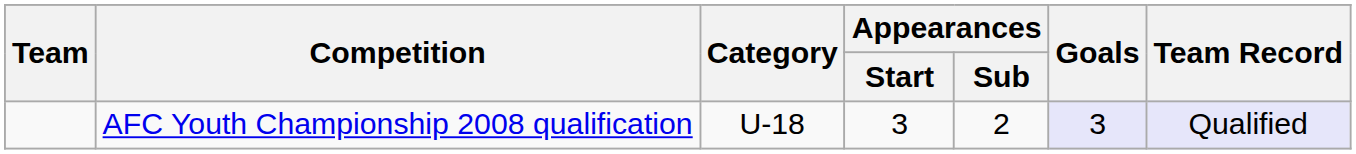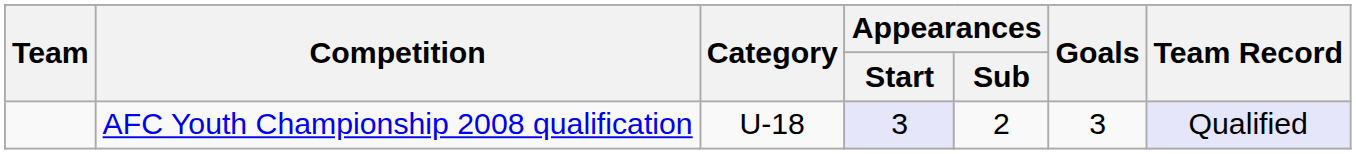AFC Youth Championship 2008 qualification | Appearances / Start: no background -> lavender background
AFC Youth Championship 2008 qualification | Goals: lavender background -> no background
